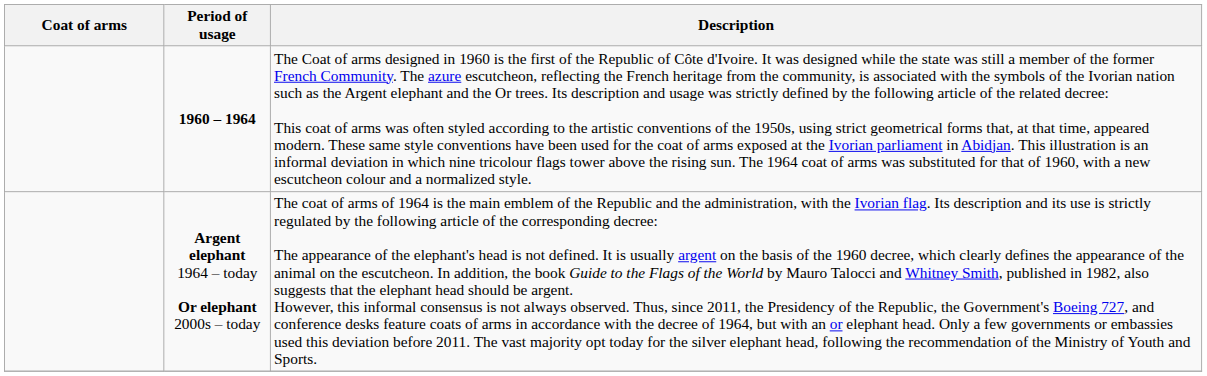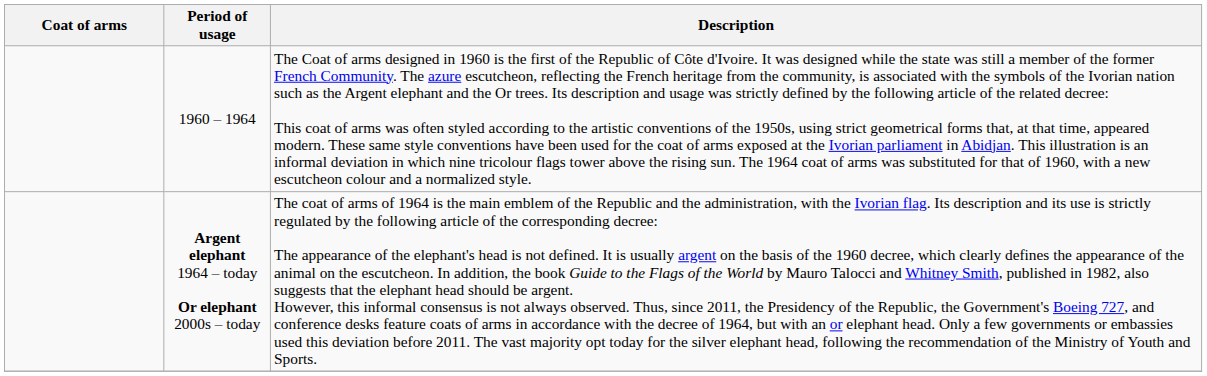1960 – 1964 | Period of usage: bold -> normal
